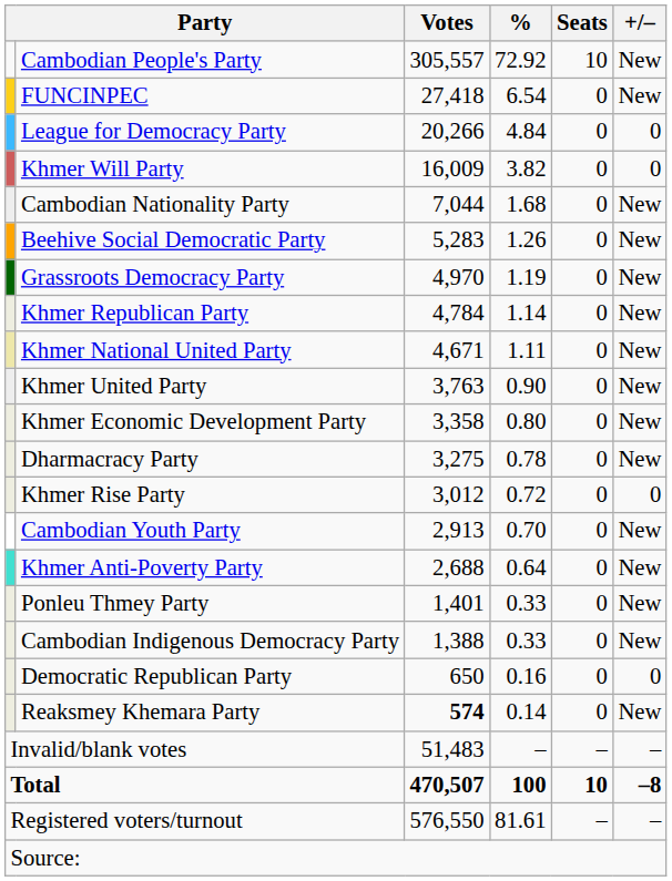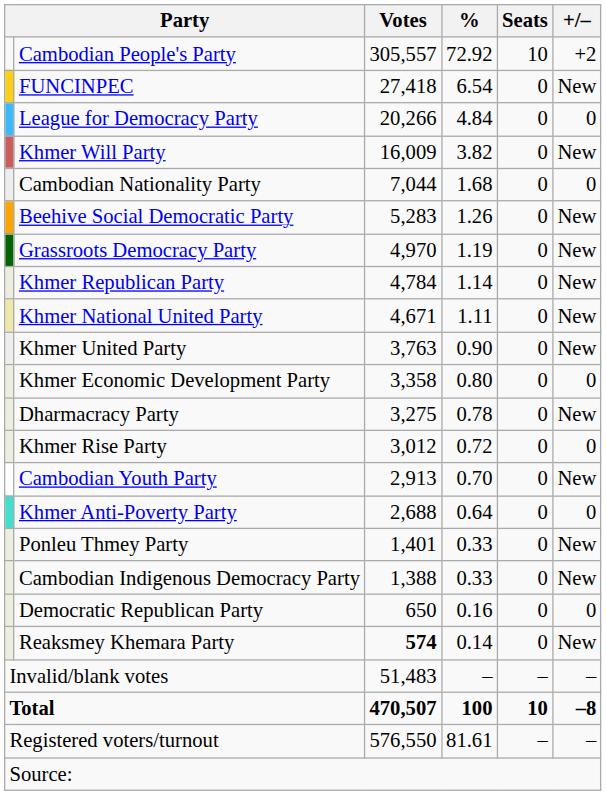Cambodian People's Party | +/–: New -> +2
Khmer Will Party | +/–: 0 -> New
Cambodian Nationality Party | +/–: New -> 0
Khmer Economic Development Party | +/–: New -> 0
Khmer Anti-Poverty Party | +/–: New -> 0
